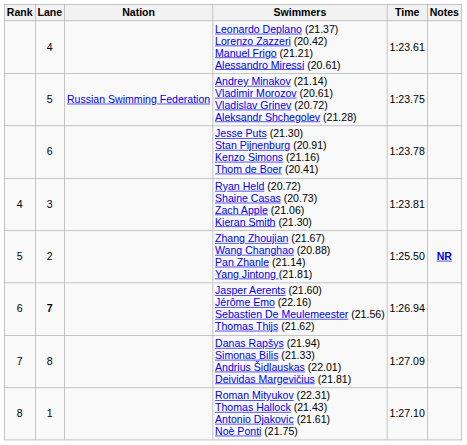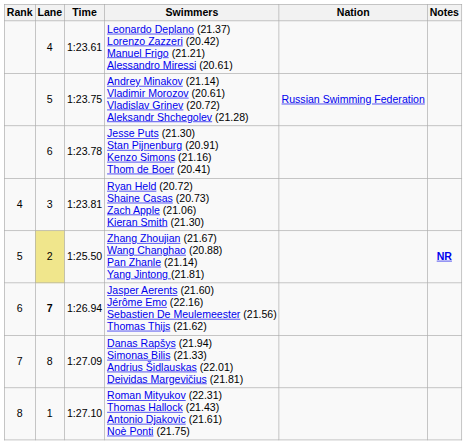columns swapped: Nation <-> Time
row 6 | Lane: no background -> khaki background
